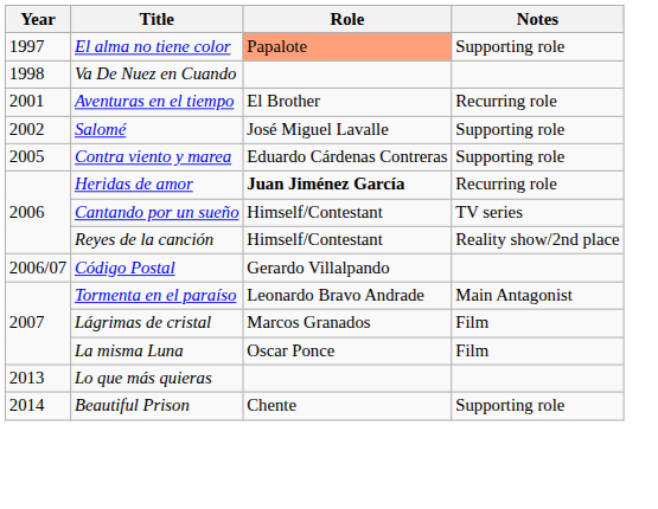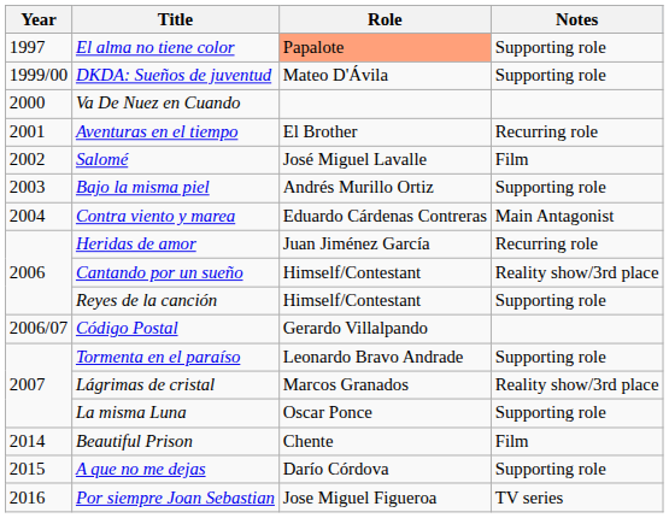+ row: 1999/00 | DKDA: Sueños de juventud | Mateo D'Ávila | Supporting role
Va De Nuez en Cuando | Year: 1998 -> 2000
Salomé | Notes: Supporting role -> Film
+ row: 2003 | Bajo la misma piel | Andrés Murillo Ortiz | Supporting role
Contra viento y marea | Year: 2005 -> 2004
Contra viento y marea | Notes: Supporting role -> Main Antagonist
Heridas de amor | Role: bold -> normal
Cantando por un sueño | Notes: TV series -> Reality show/3rd place
Reyes de la canción | Notes: Reality show/2nd place -> Supporting role
Tormenta en el paraíso | Notes: Main Antagonist -> Supporting role
Lágrimas de cristal | Notes: Film -> Reality show/3rd place
La misma Luna | Notes: Film -> Supporting role
- row: 2013 | Lo que más quieras
Beautiful Prison | Notes: Supporting role -> Film
+ row: 2015 | A que no me dejas | Darío Córdova | Supporting role
+ row: 2016 | Por siempre Joan Sebastian | Jose Miguel Figueroa | TV series
